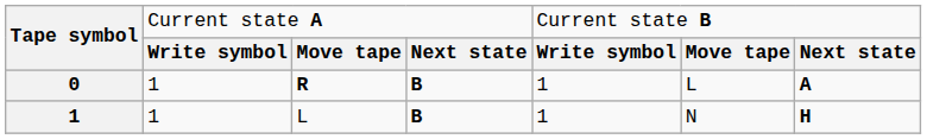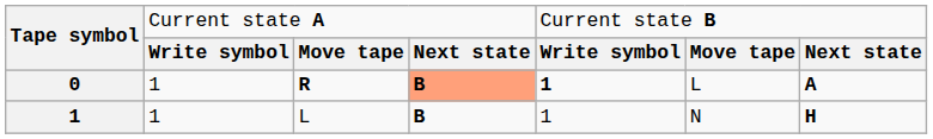0 | column 4: no background -> lightsalmon background
0 | column 5: normal -> bold
